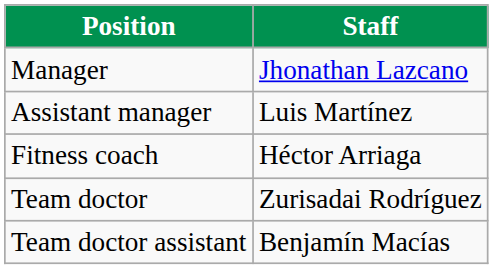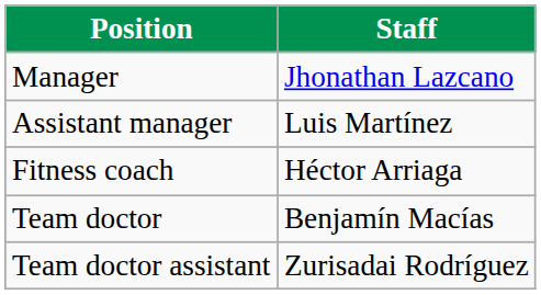Team doctor | Staff: Zurisadai Rodríguez -> Benjamín Macías
Team doctor assistant | Staff: Benjamín Macías -> Zurisadai Rodríguez
